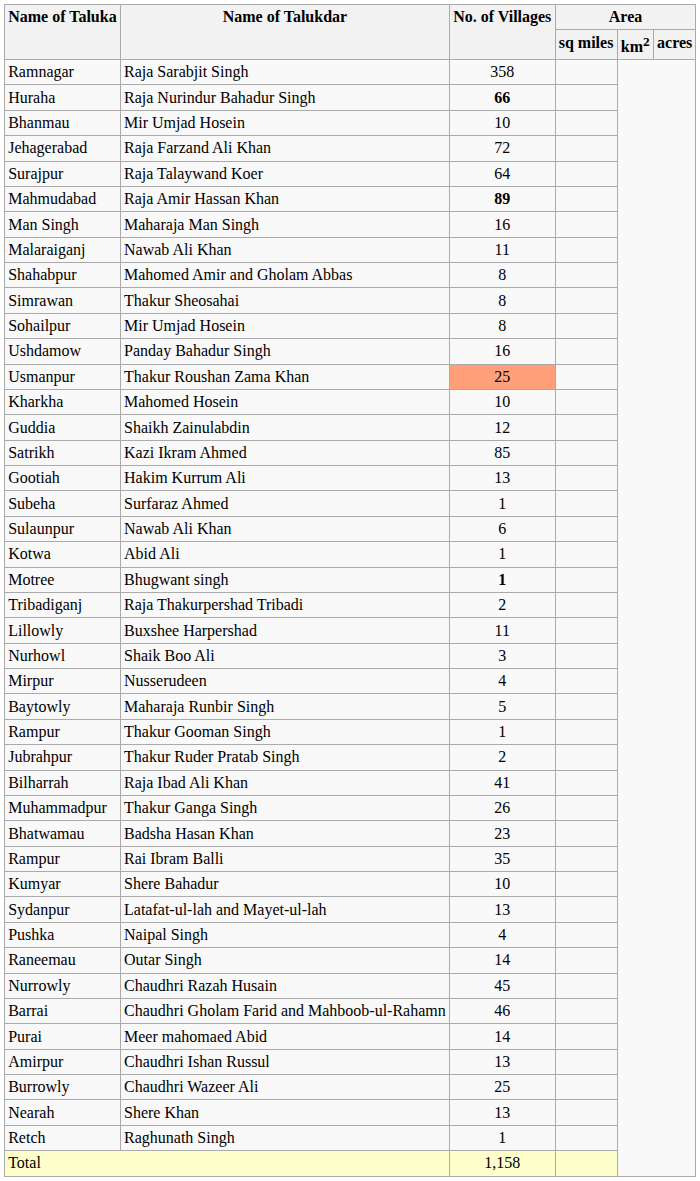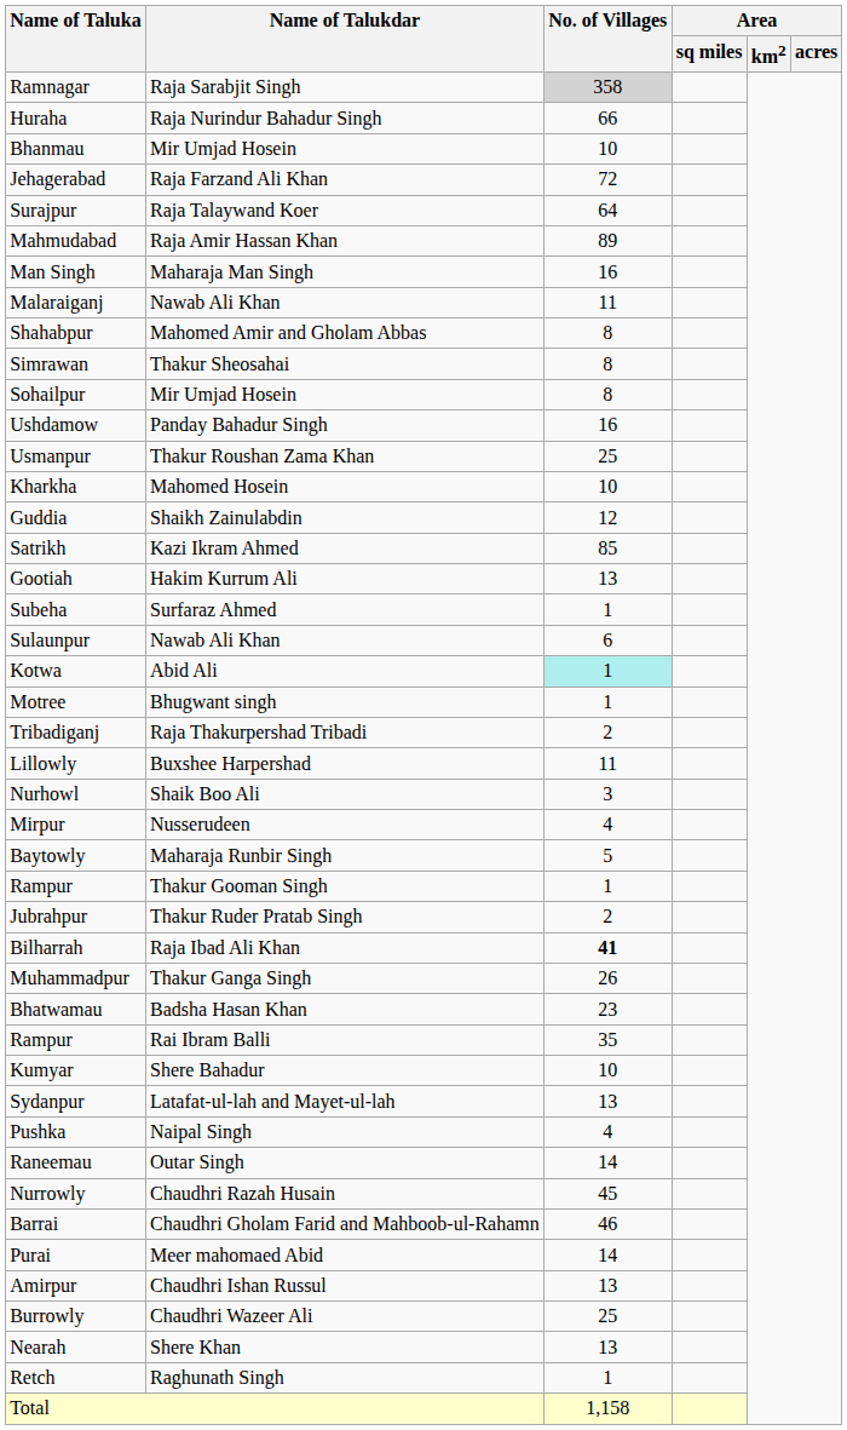Ramnagar | No. of Villages: no background -> lightgrey background
Huraha | No. of Villages: bold -> normal
Mahmudabad | No. of Villages: bold -> normal
Usmanpur | No. of Villages: lightsalmon background -> no background
Kotwa | No. of Villages: no background -> paleturquoise background
Motree | No. of Villages: bold -> normal
Bilharrah | No. of Villages: normal -> bold
